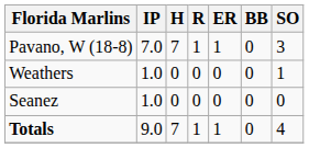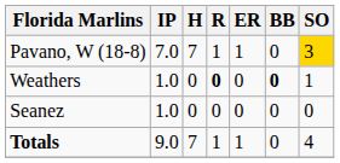Pavano, W (18-8) | SO: no background -> gold background
Weathers | R: normal -> bold
Weathers | BB: normal -> bold
